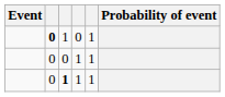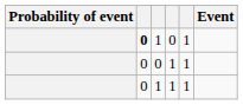columns swapped: Event <-> Probability of event
row 4 | column 3: bold -> normal
